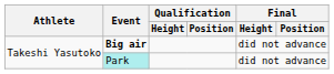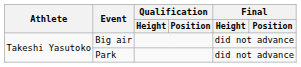Big air | Event: bold -> normal
Park | Event: paleturquoise background -> no background
